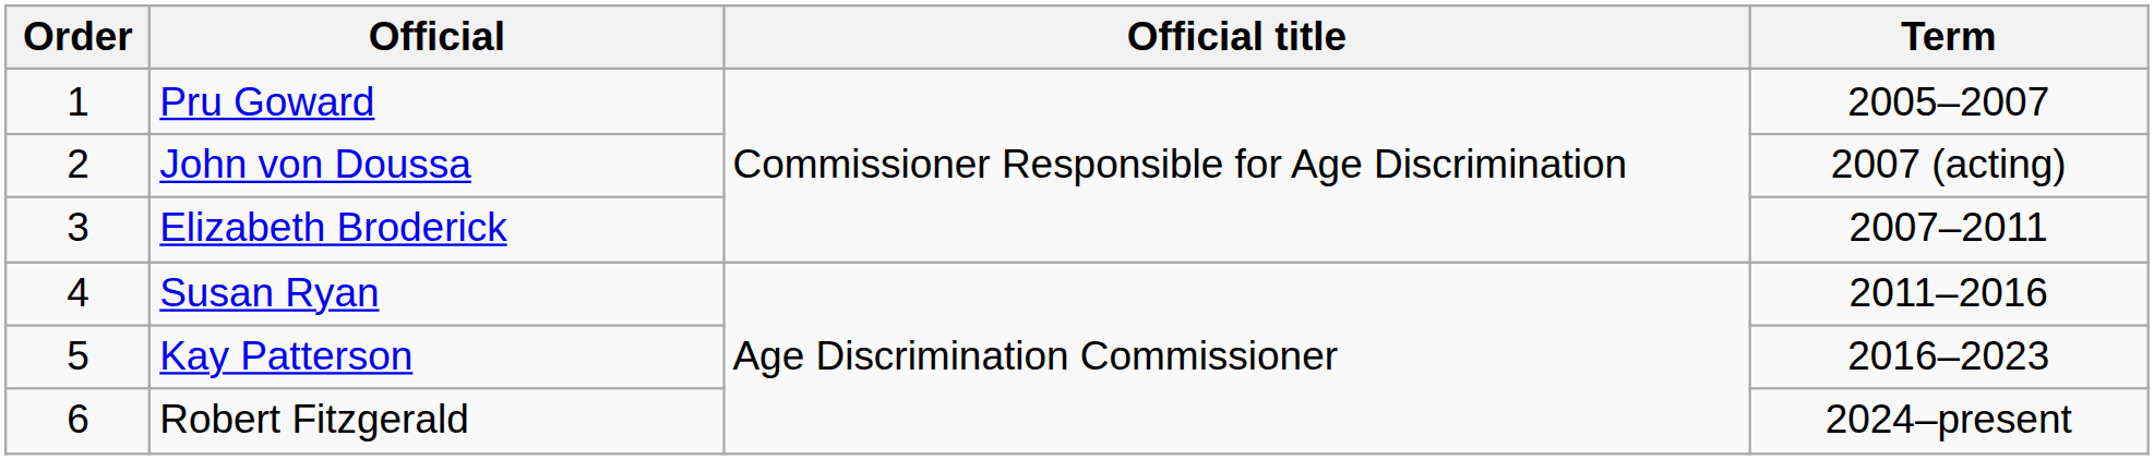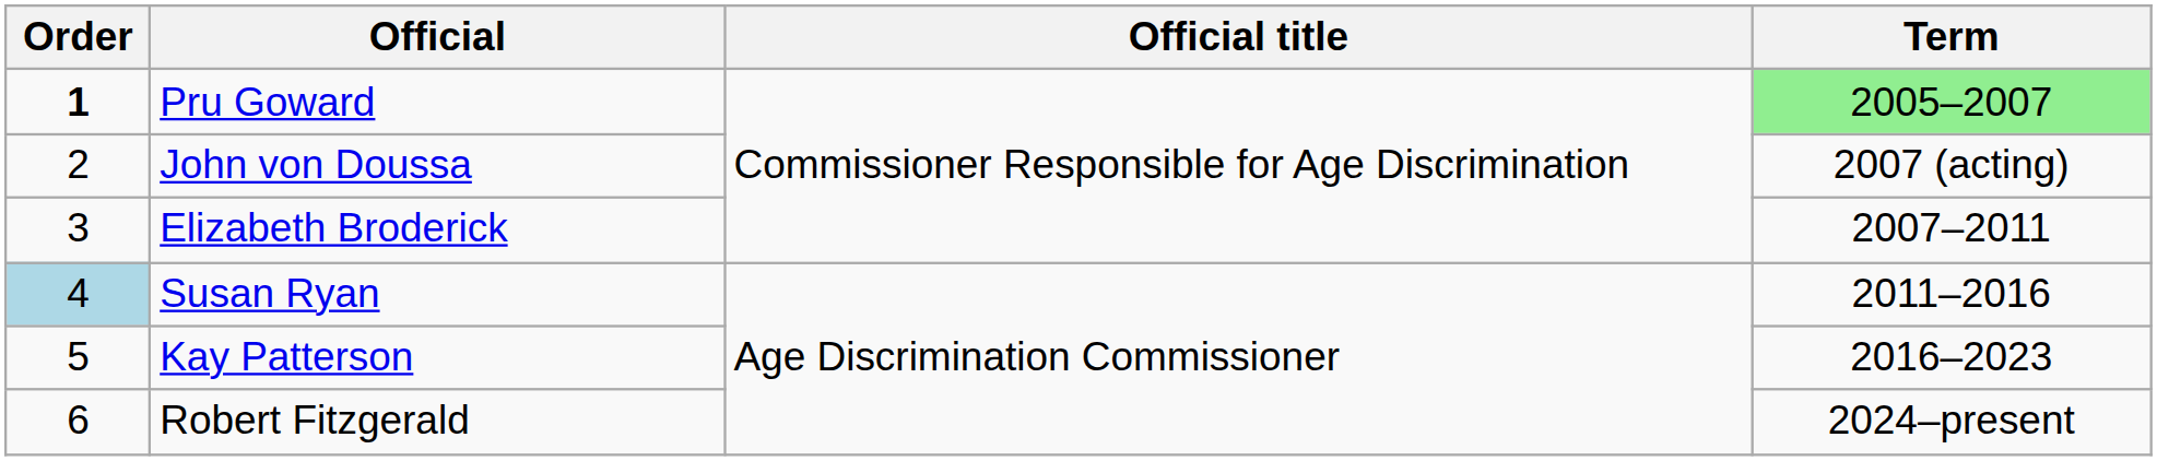Pru Goward | Order: normal -> bold
Pru Goward | Term: no background -> lightgreen background
Susan Ryan | Order: no background -> lightblue background
